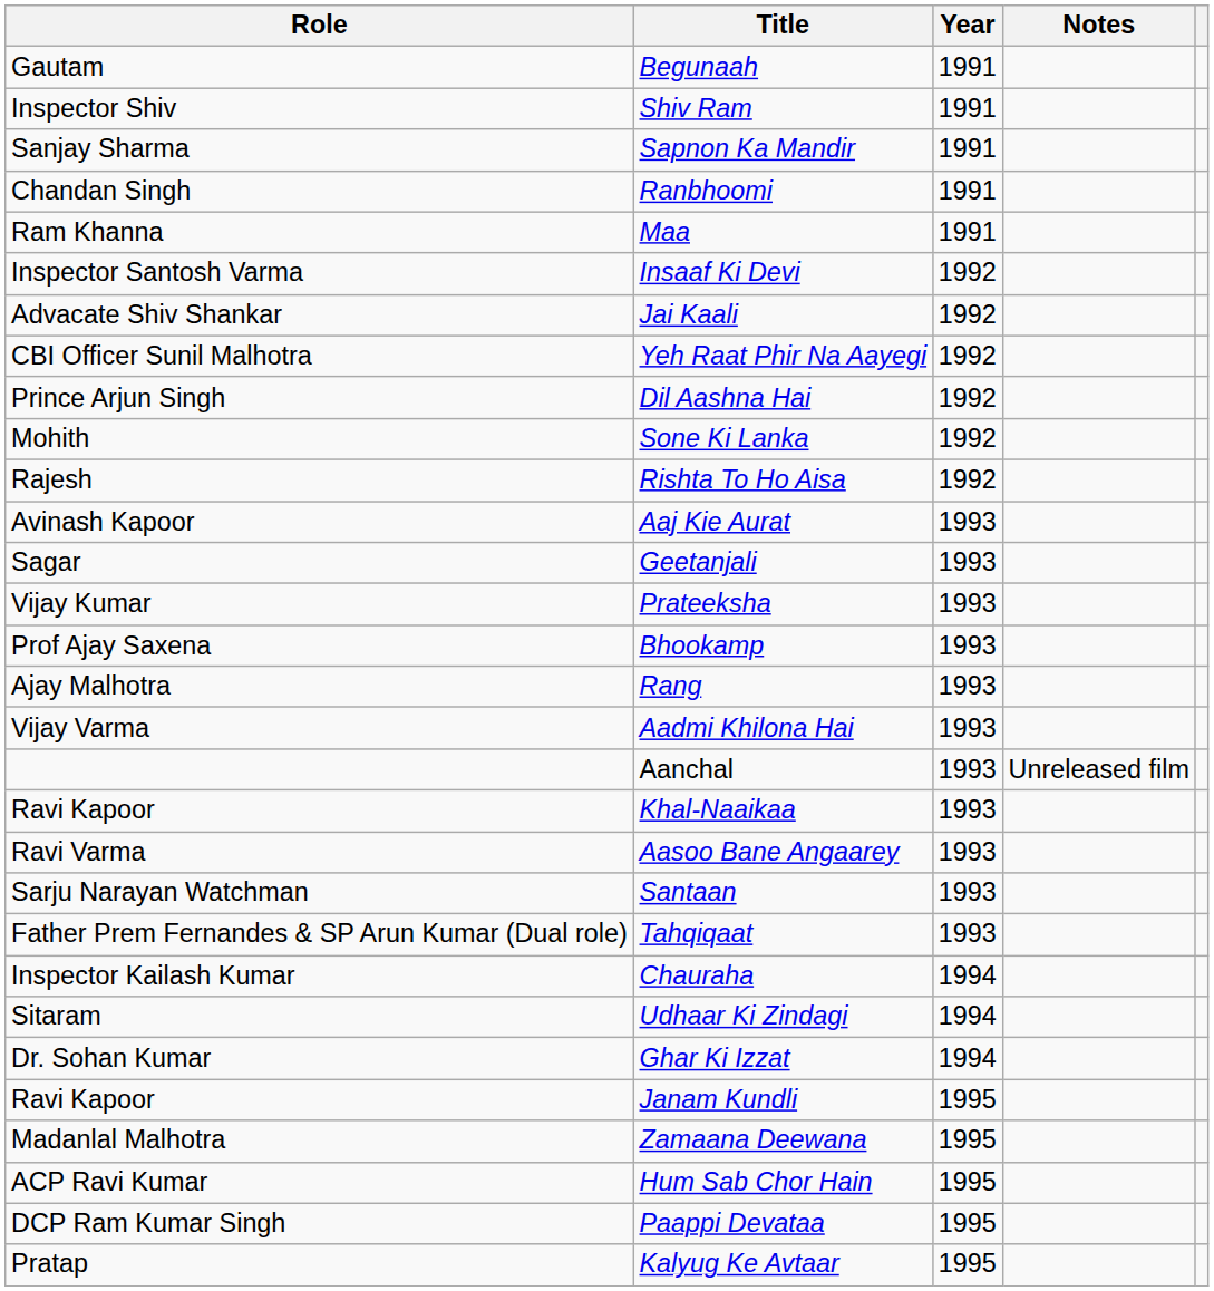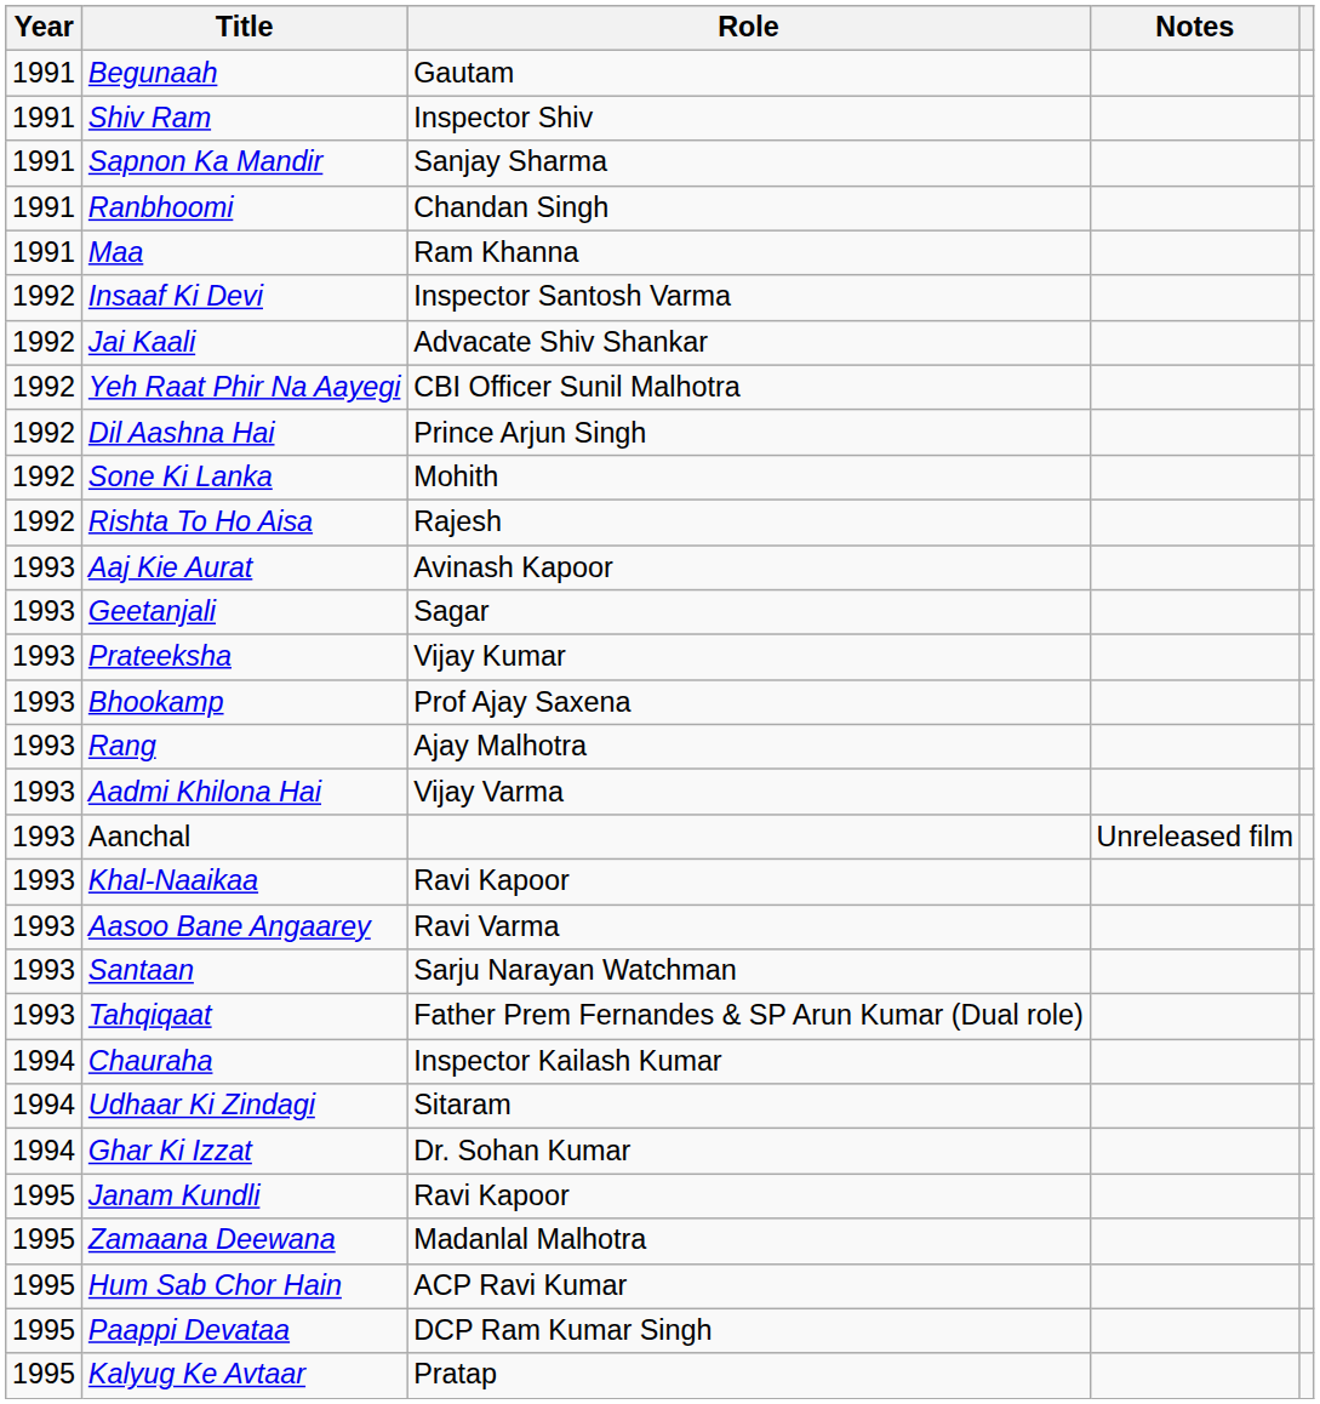columns swapped: Year <-> Role
